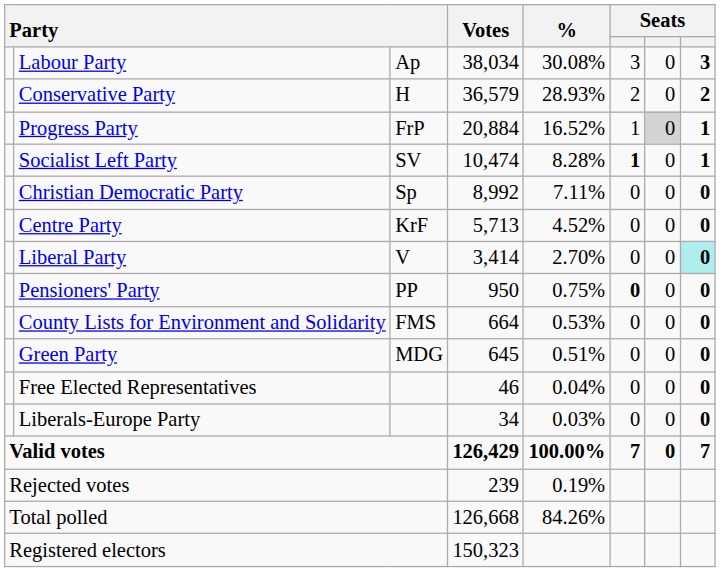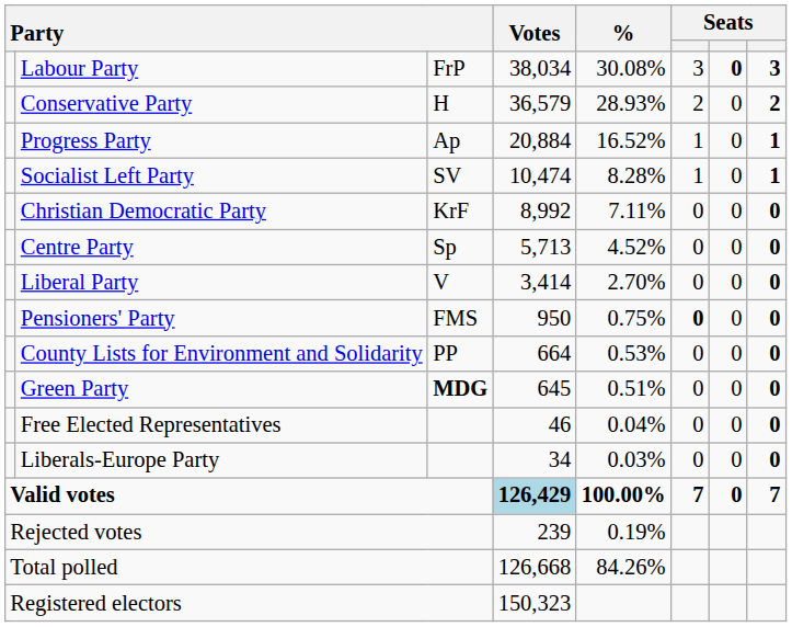Labour Party | column 3: Ap -> FrP
Labour Party | column 7: normal -> bold
Progress Party | column 3: FrP -> Ap
Progress Party | column 7: lightgrey background -> no background
Socialist Left Party | column 6: bold -> normal
Christian Democratic Party | column 3: Sp -> KrF
Centre Party | column 3: KrF -> Sp
Liberal Party | column 8: paleturquoise background -> no background
Pensioners' Party | column 3: PP -> FMS
County Lists for Environment and Solidarity | column 3: FMS -> PP
Green Party | column 3: normal -> bold
Valid votes | Votes: no background -> lightblue background
